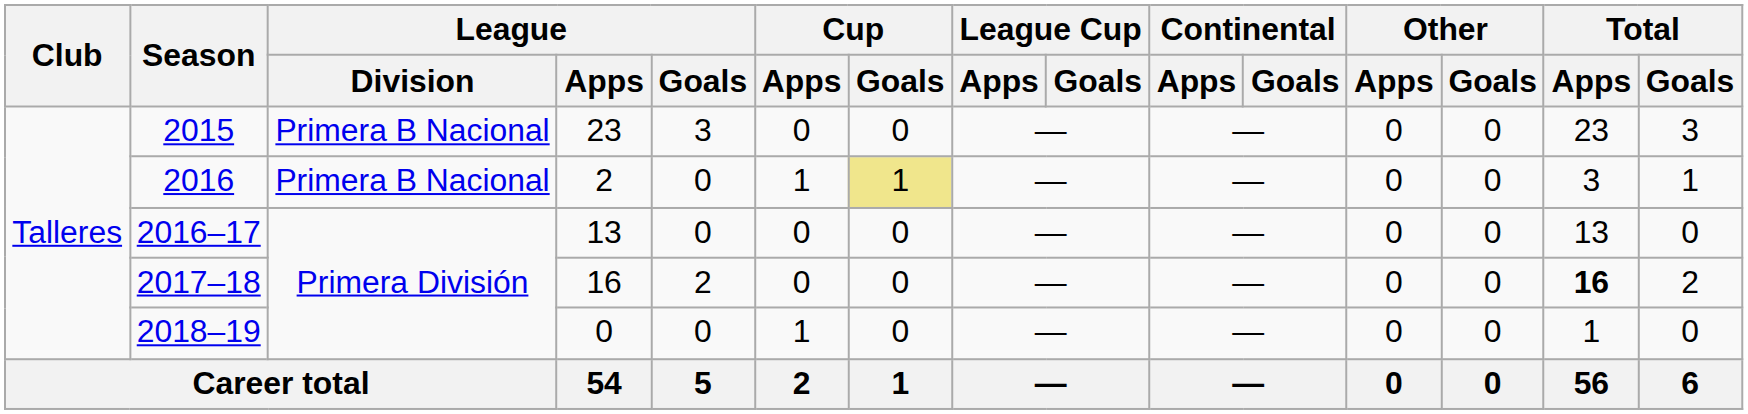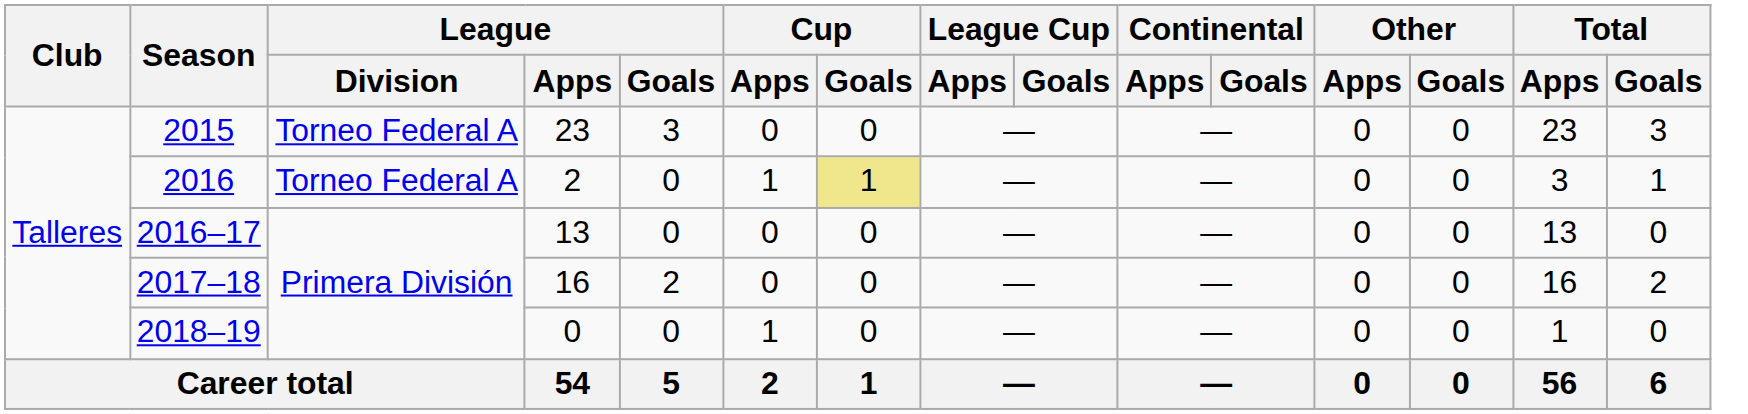2015 | League / Division: Primera B Nacional -> Torneo Federal A
2016 | League / Division: Primera B Nacional -> Torneo Federal A
2017–18 | Total / Apps: bold -> normal
